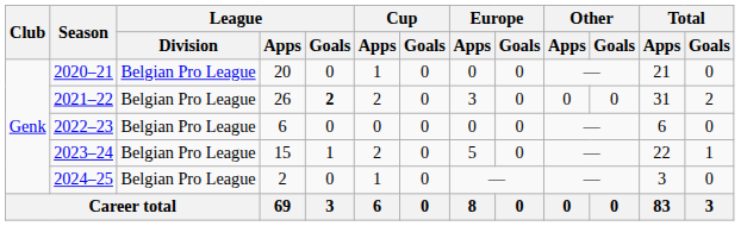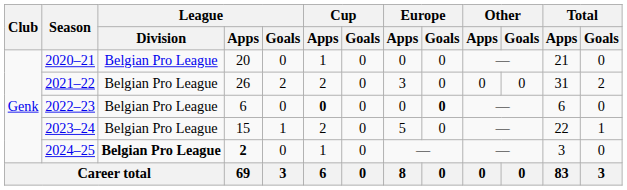2021–22 | League / Goals: bold -> normal
2022–23 | Cup / Apps: normal -> bold
2022–23 | Europe / Goals: normal -> bold
2024–25 | League / Division: normal -> bold
2024–25 | League / Apps: normal -> bold
